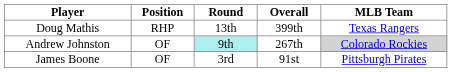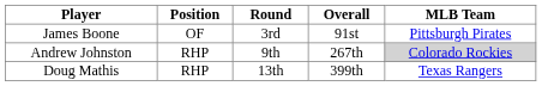rows swapped: James Boone <-> Doug Mathis
Andrew Johnston | Position: OF -> RHP
Andrew Johnston | Round: paleturquoise background -> no background
